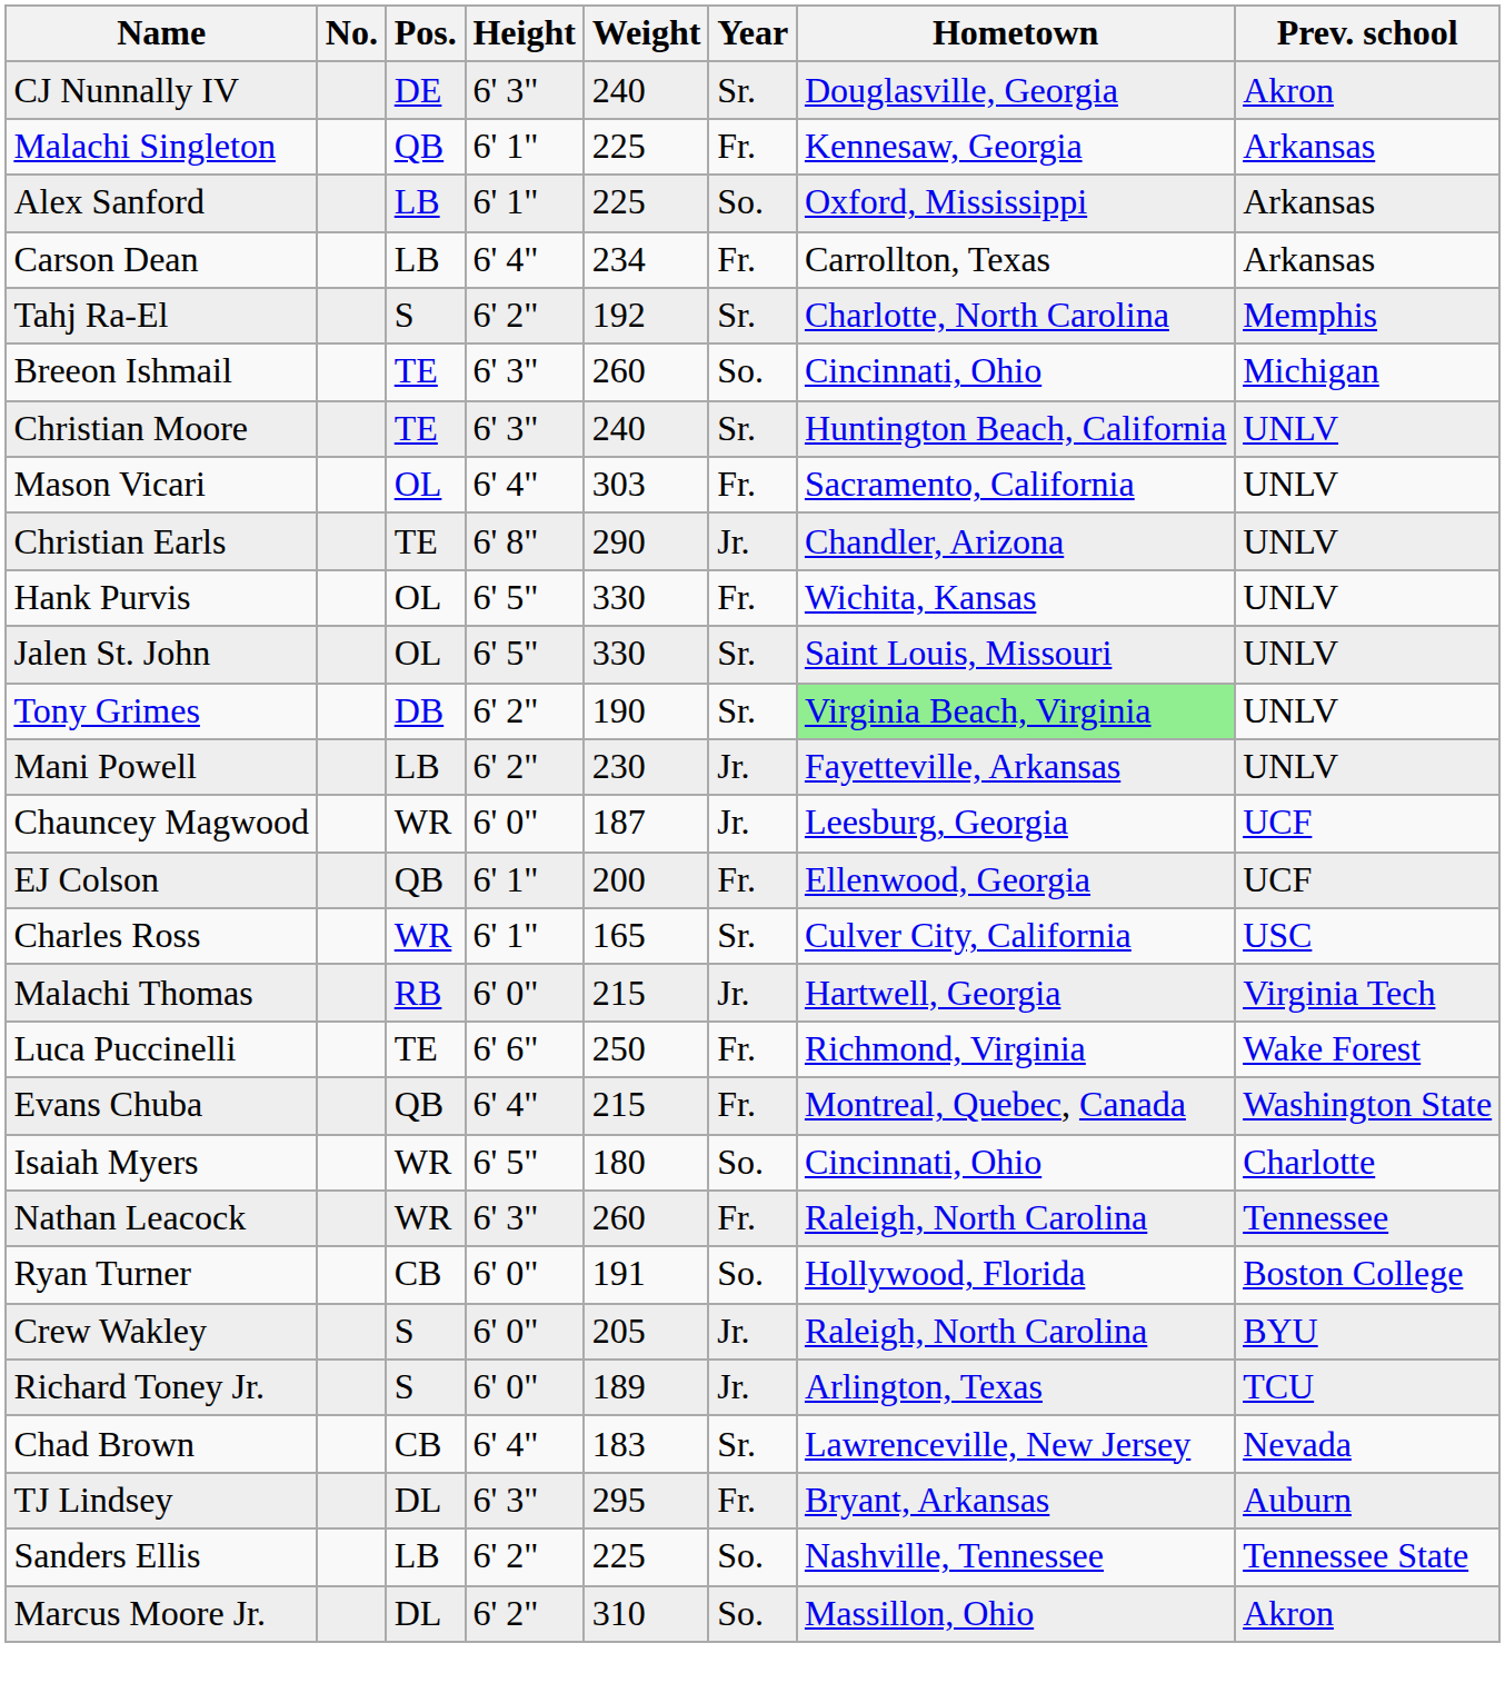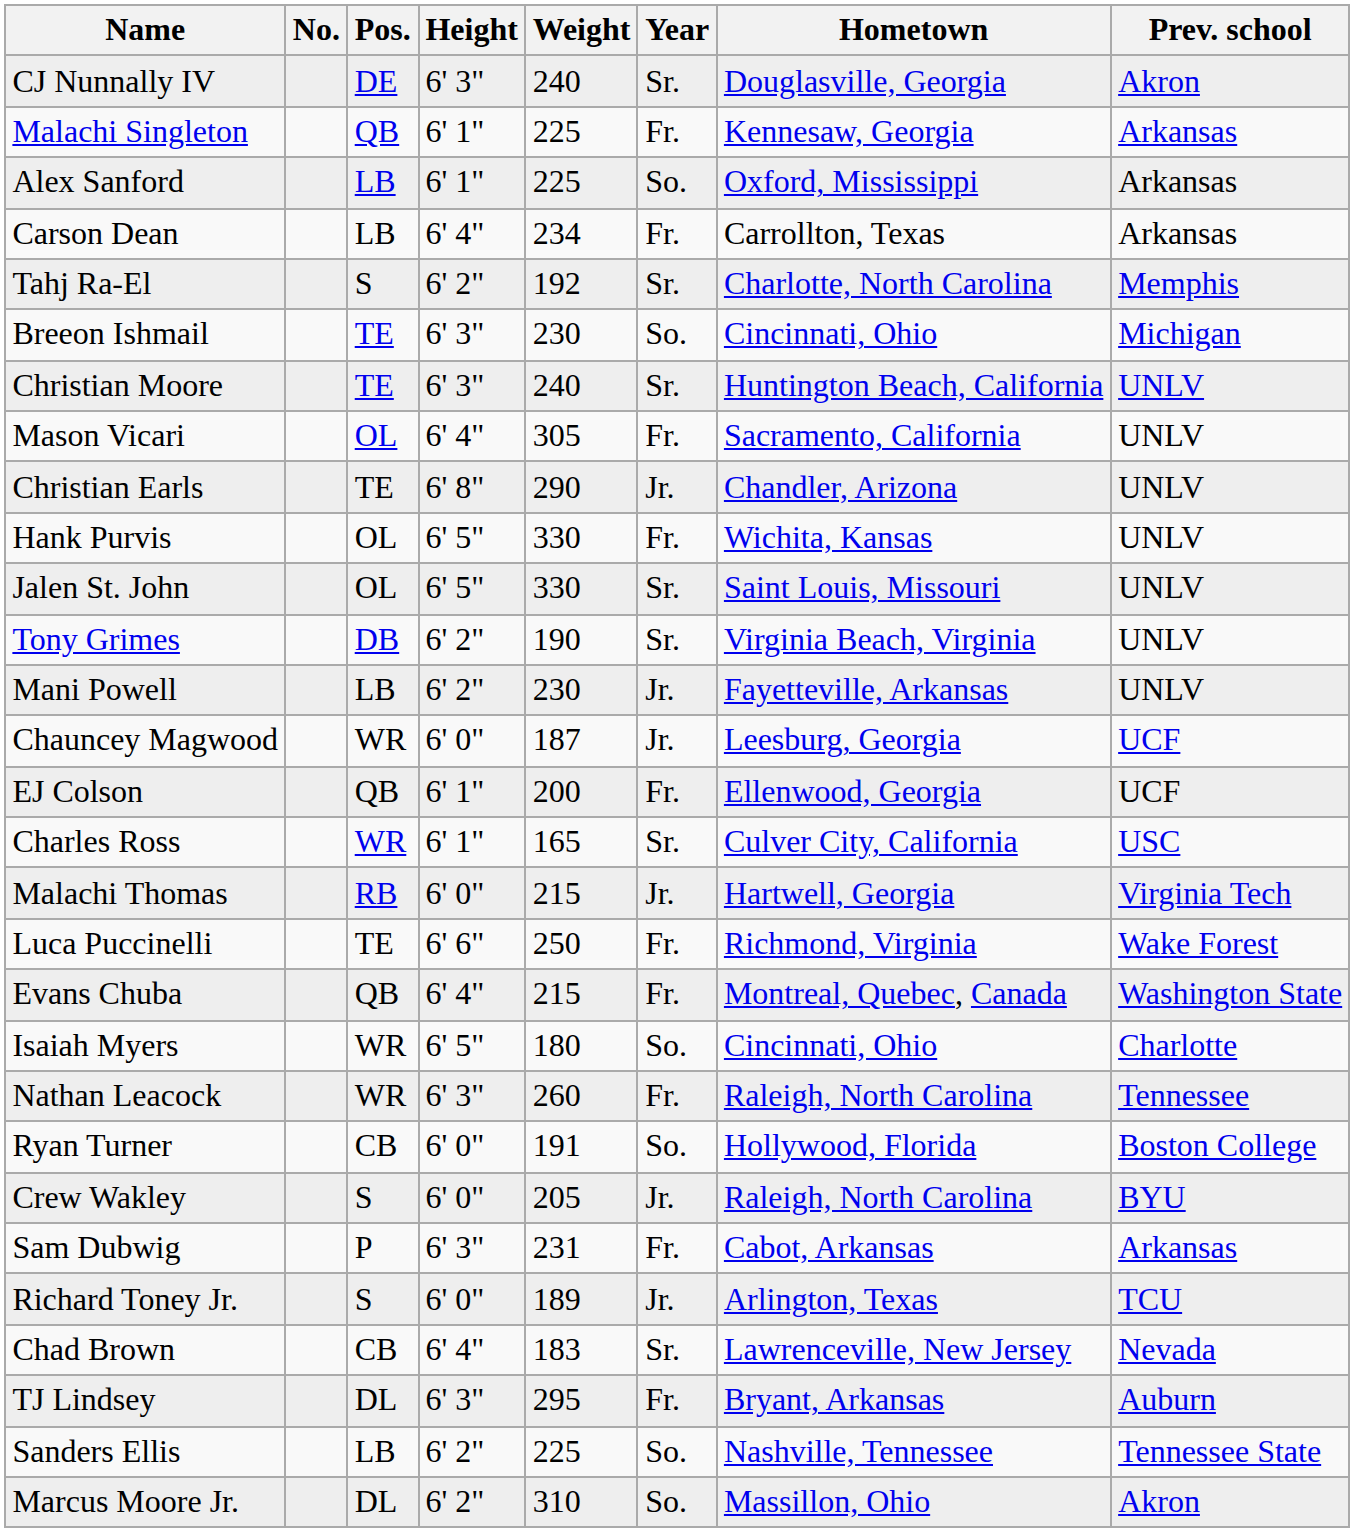Breeon Ishmail | Weight: 260 -> 230
Mason Vicari | Weight: 303 -> 305
Tony Grimes | Hometown: lightgreen background -> no background
+ row: Sam Dubwig | P | 6' 3" | 231 | Fr. | Cabot, Arkansas | Arkansas
